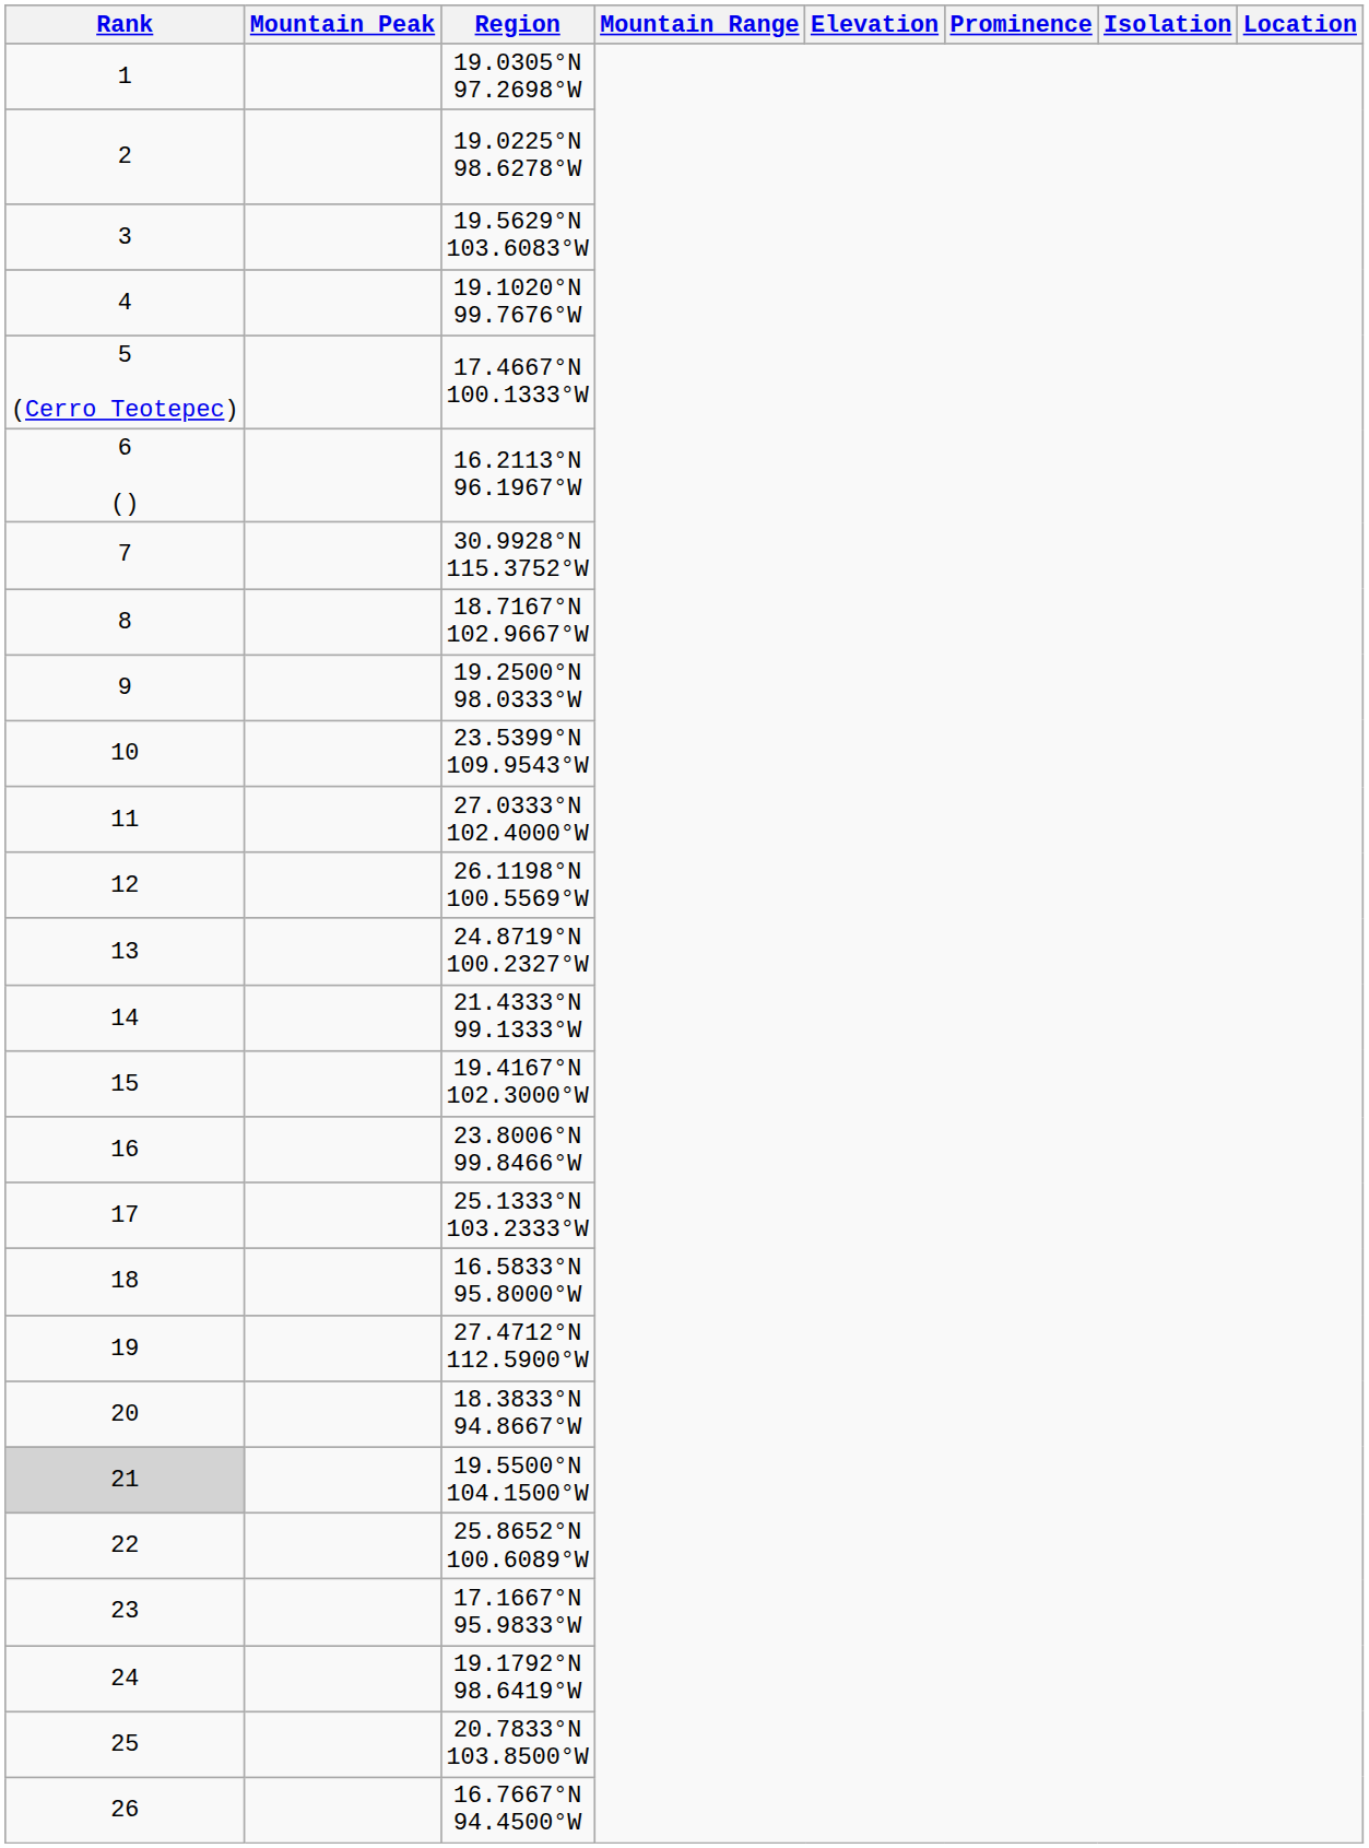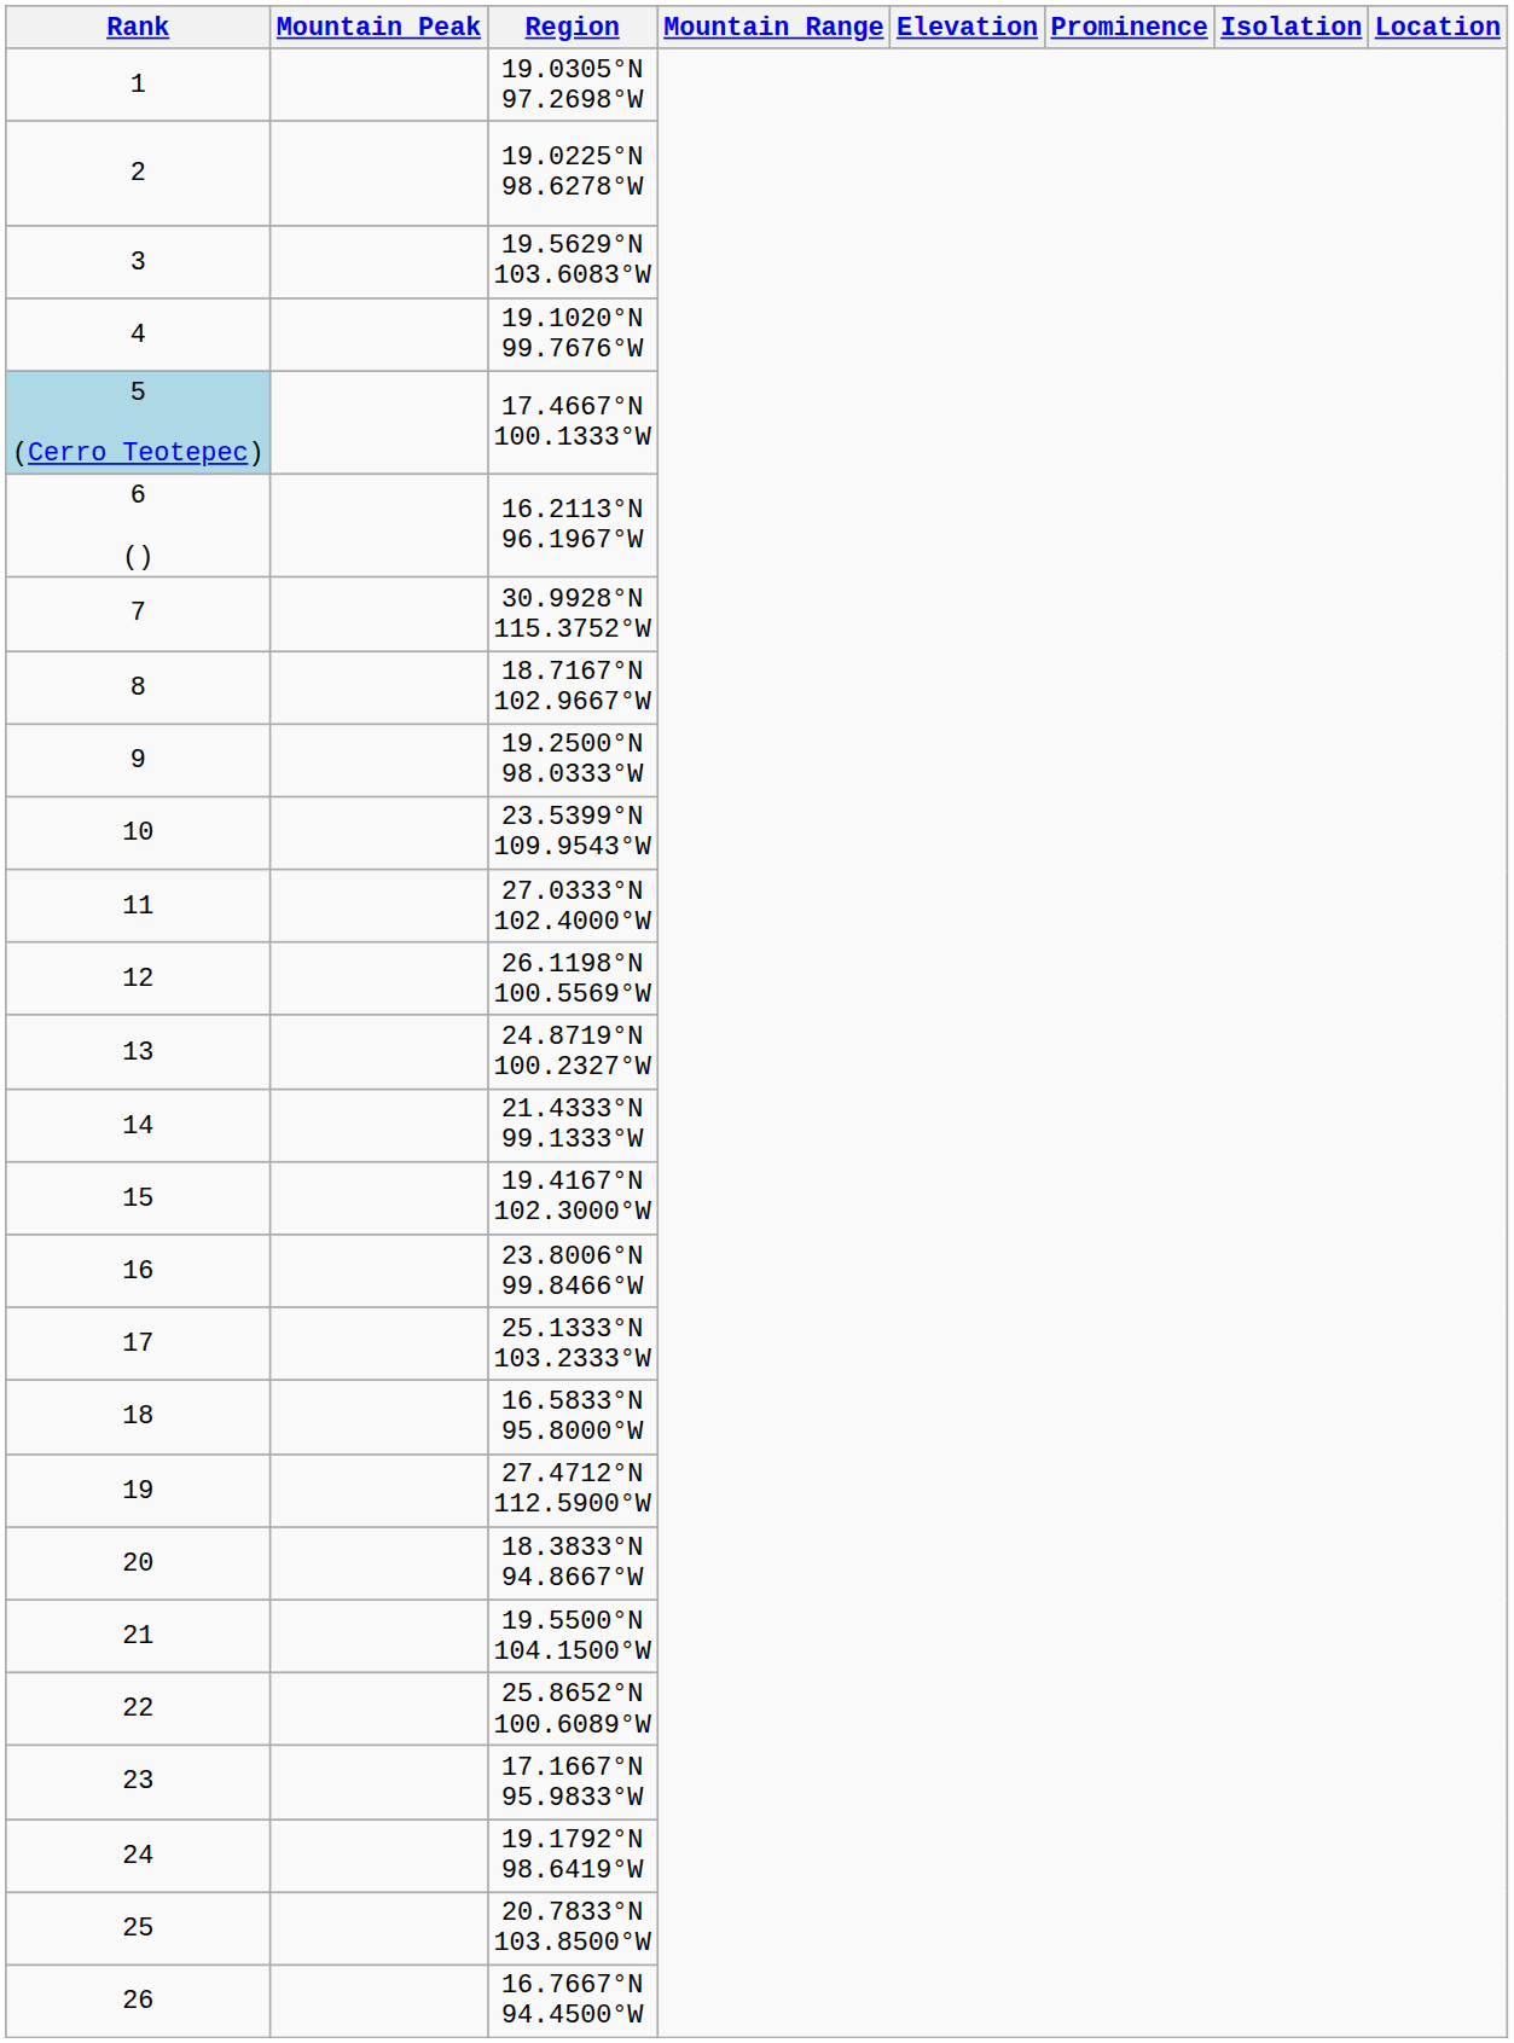17.4667°N 100.1333°W | Rank: no background -> lightblue background
19.5500°N 104.1500°W | Rank: lightgrey background -> no background
